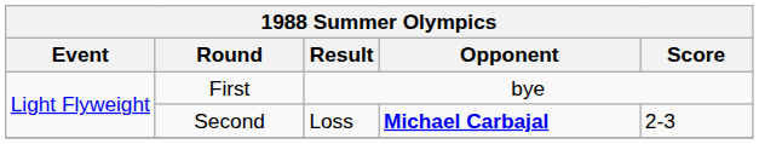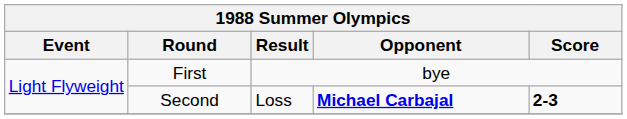Second | Score: normal -> bold
